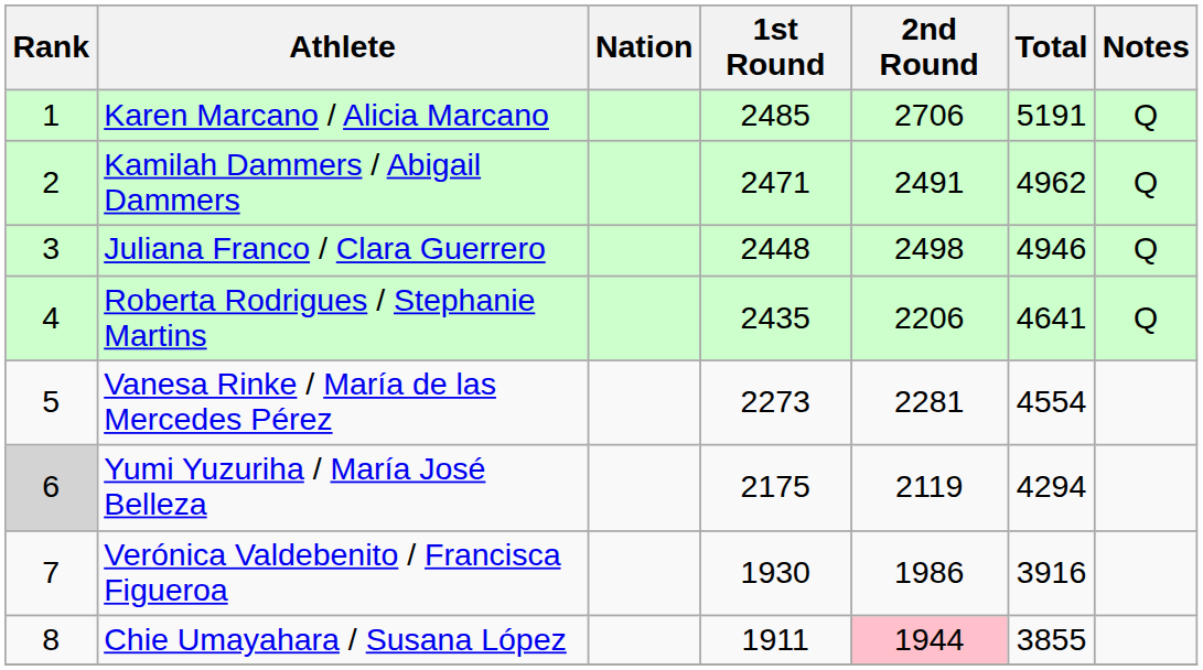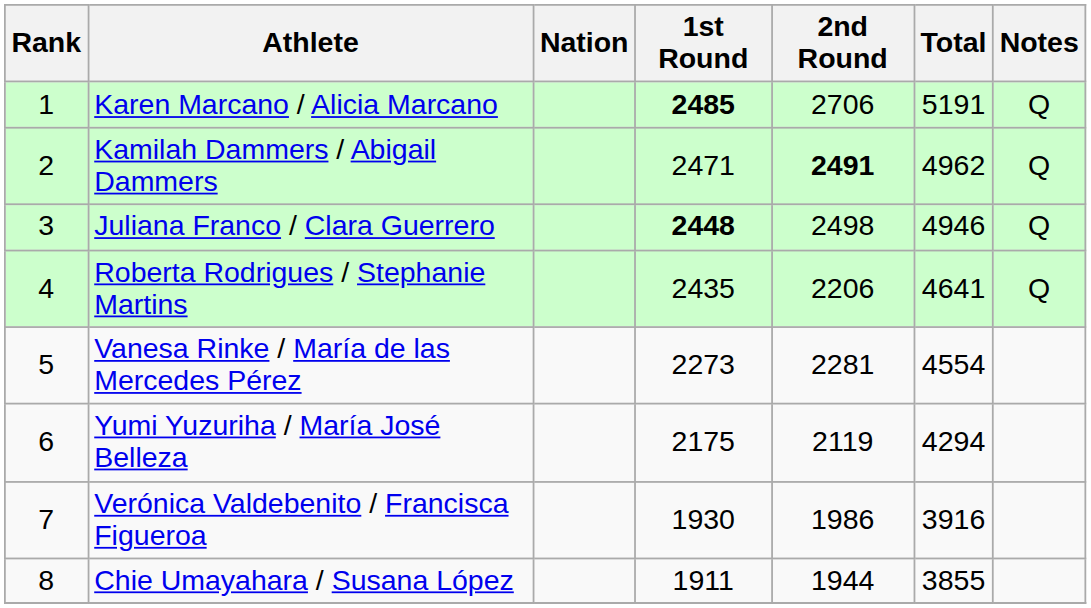Karen Marcano / Alicia Marcano | 1st Round: normal -> bold
Kamilah Dammers / Abigail Dammers | 2nd Round: normal -> bold
Juliana Franco / Clara Guerrero | 1st Round: normal -> bold
Yumi Yuzuriha / María José Belleza | Rank: lightgrey background -> no background
Chie Umayahara / Susana López | 2nd Round: pink background -> no background
